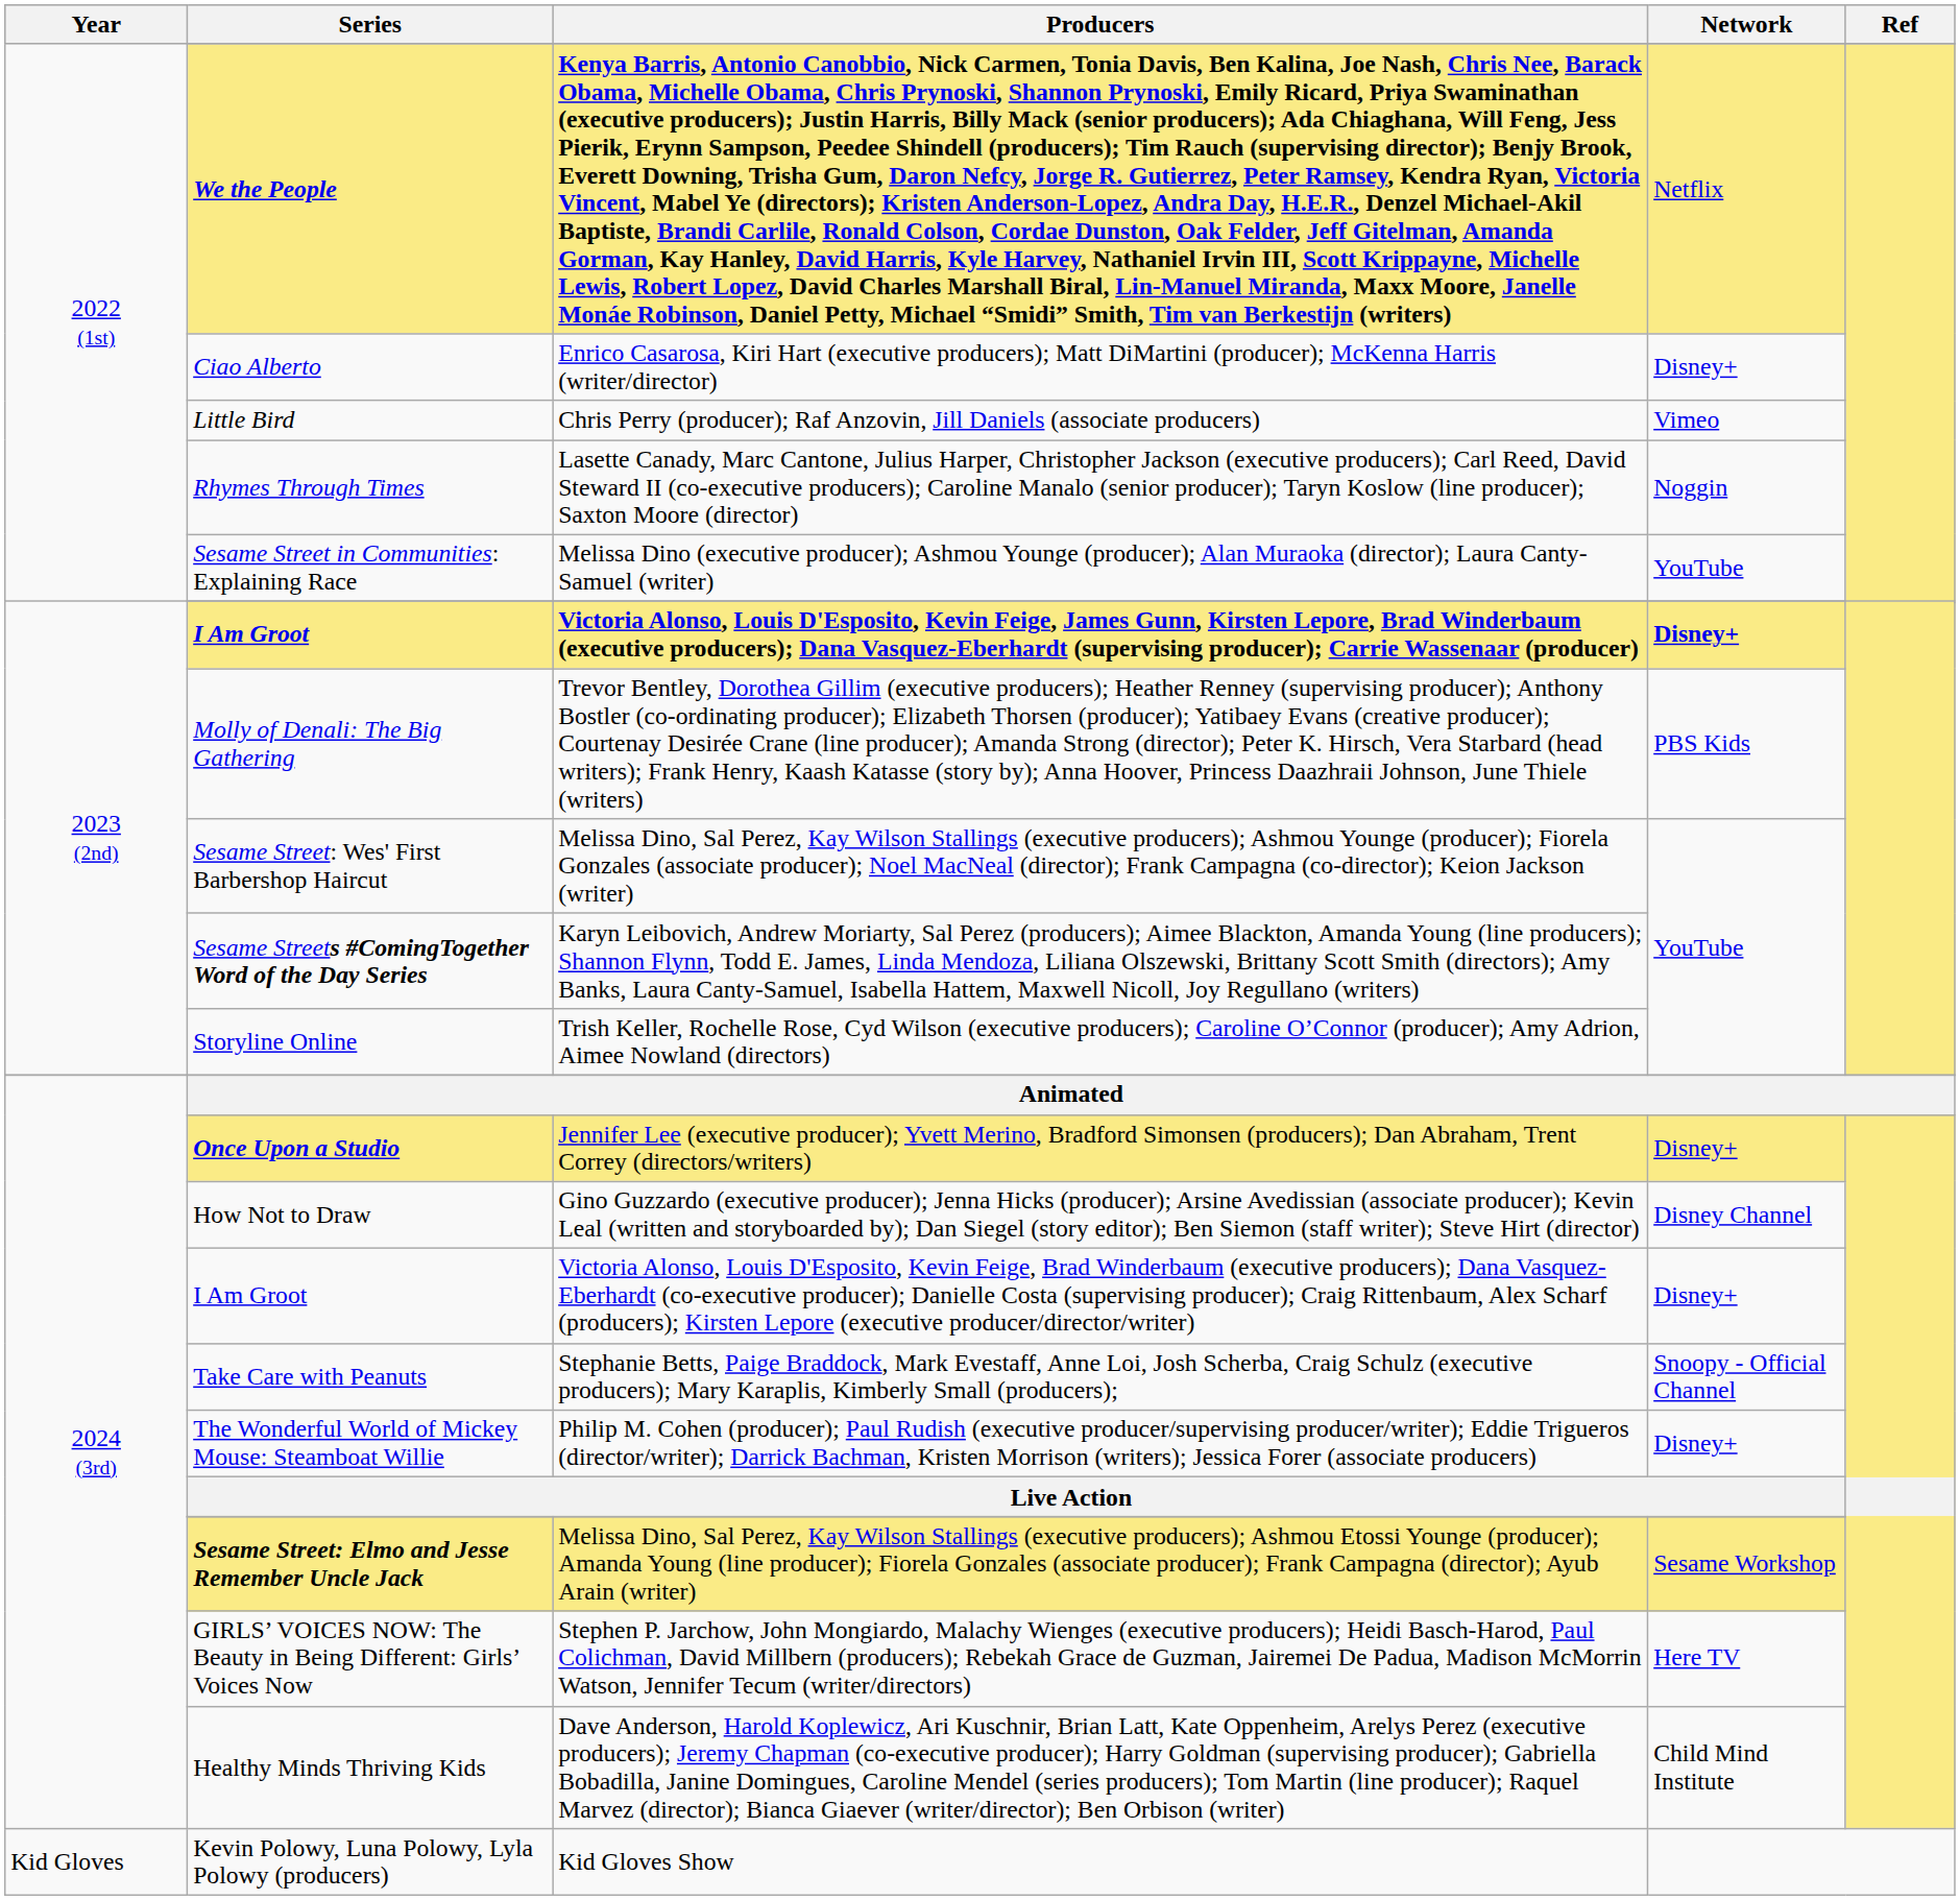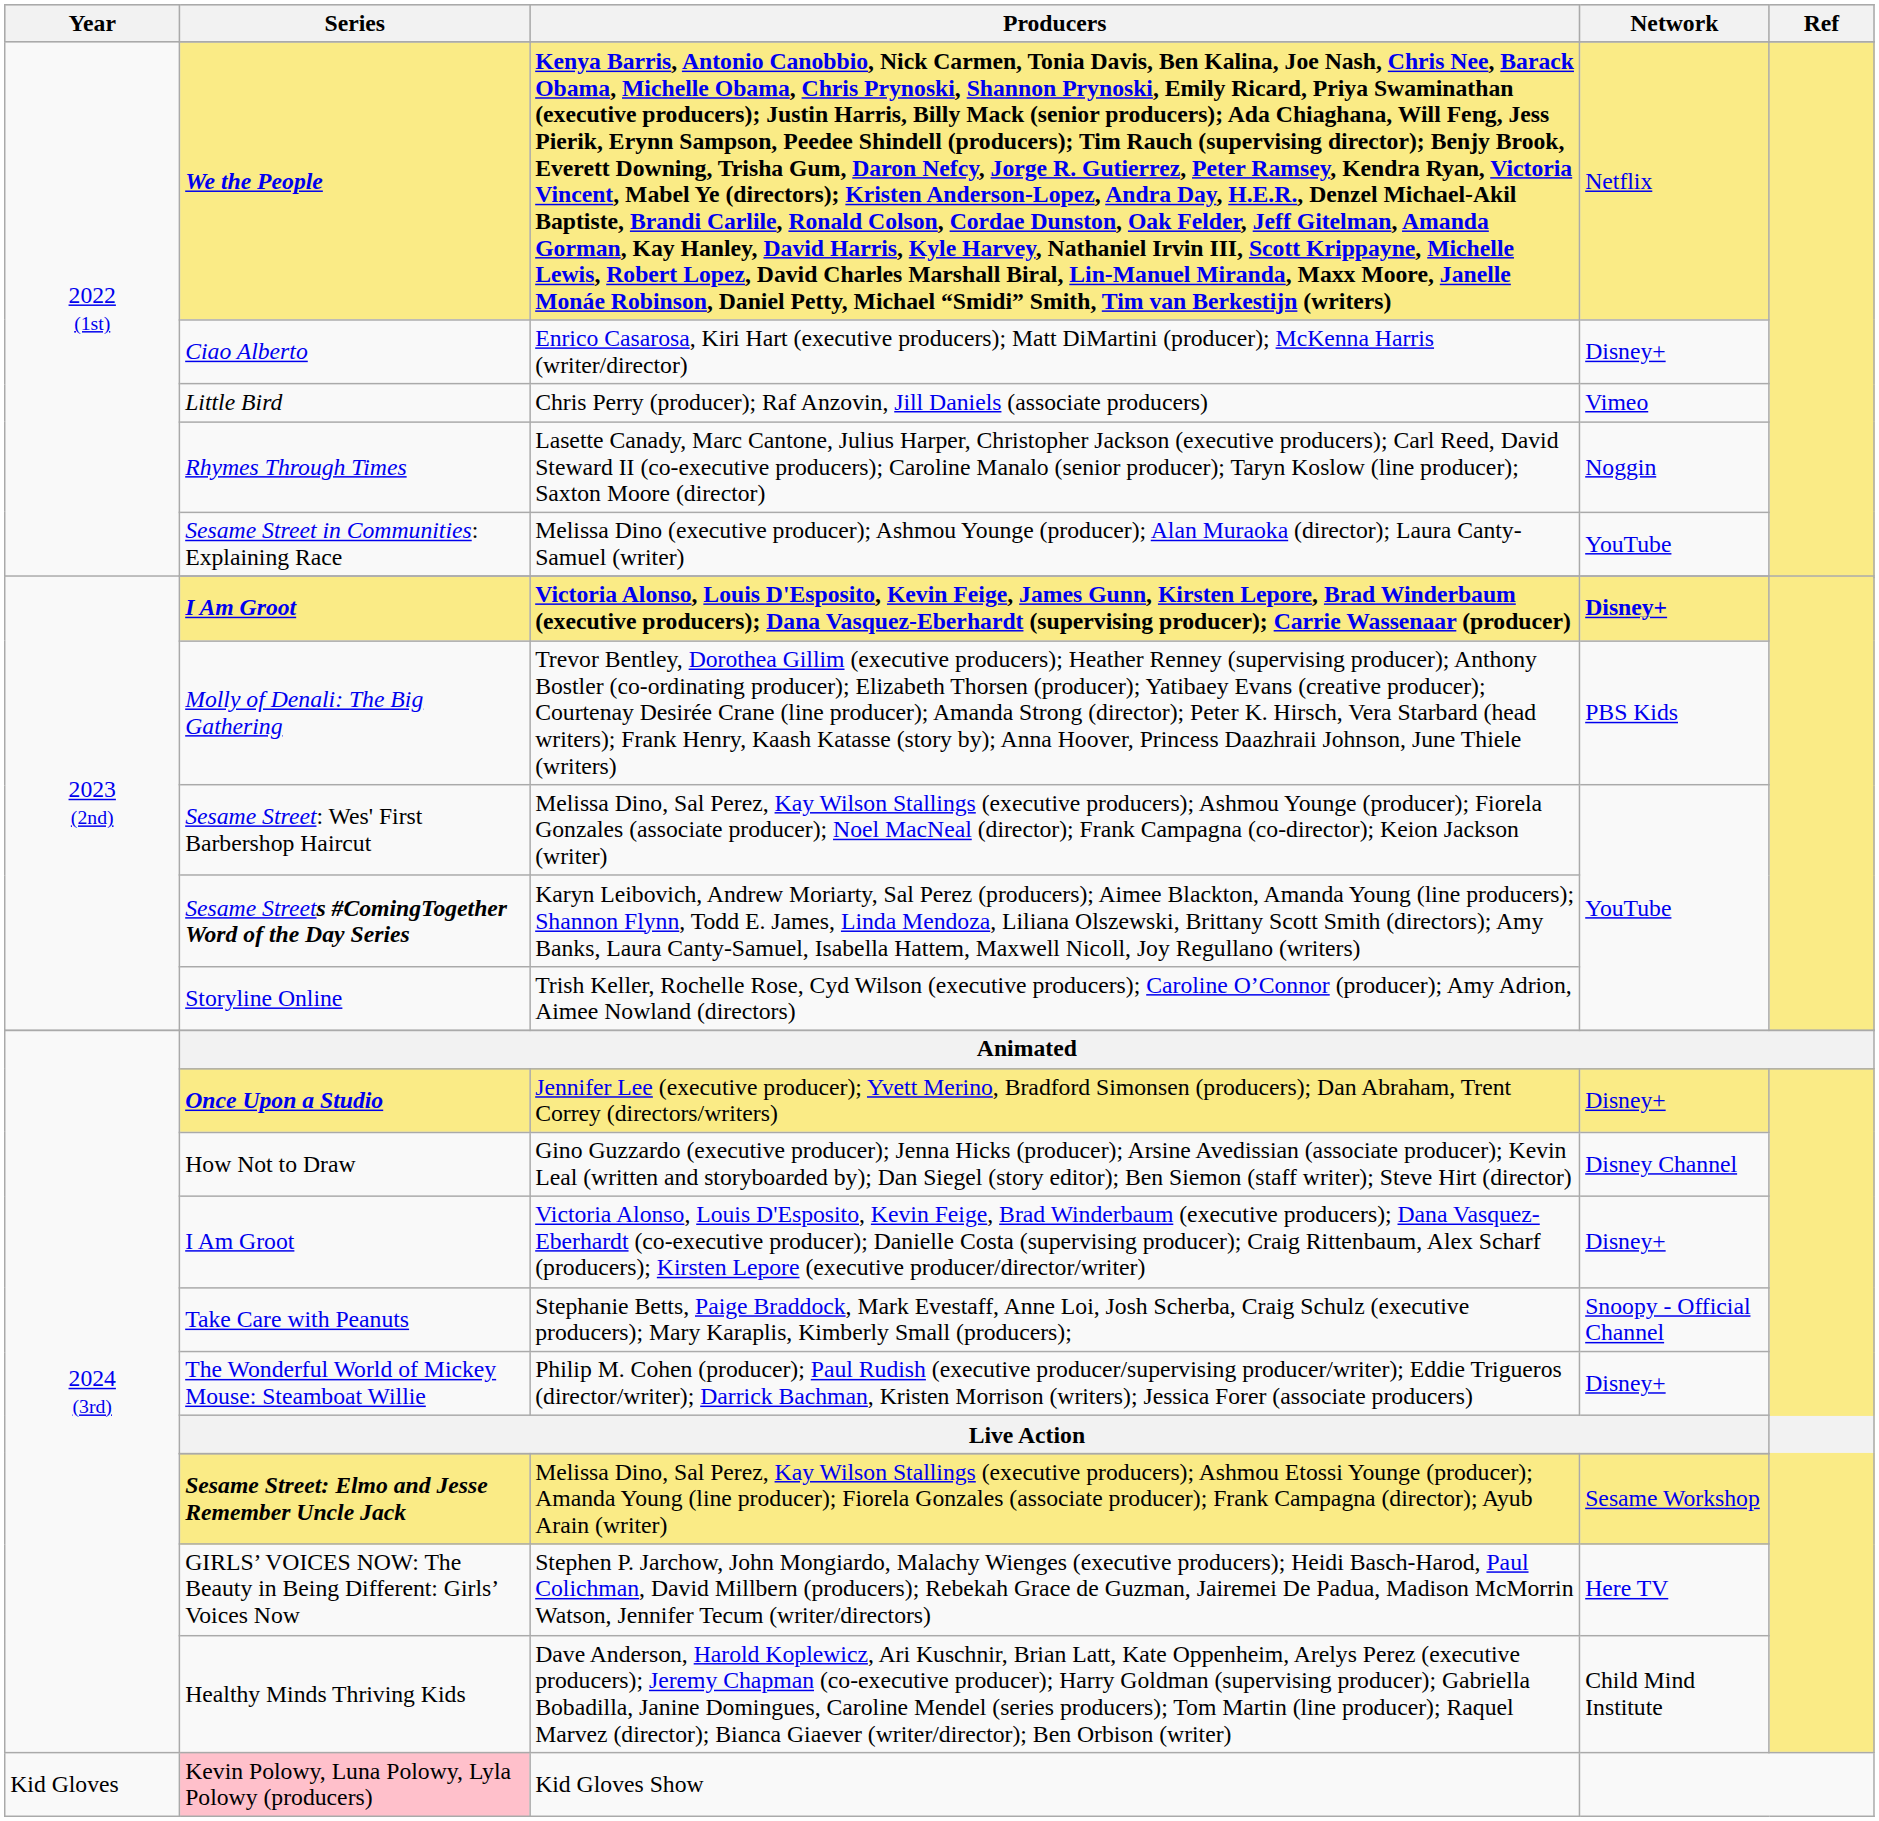Kid Gloves Show | Series: no background -> pink background
